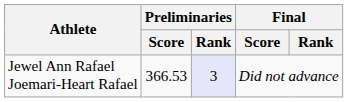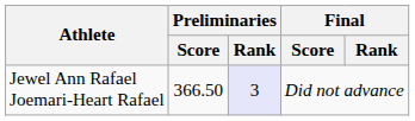Jewel Ann Rafael Joemari-Heart Rafael | Preliminaries / Score: 366.53 -> 366.50
